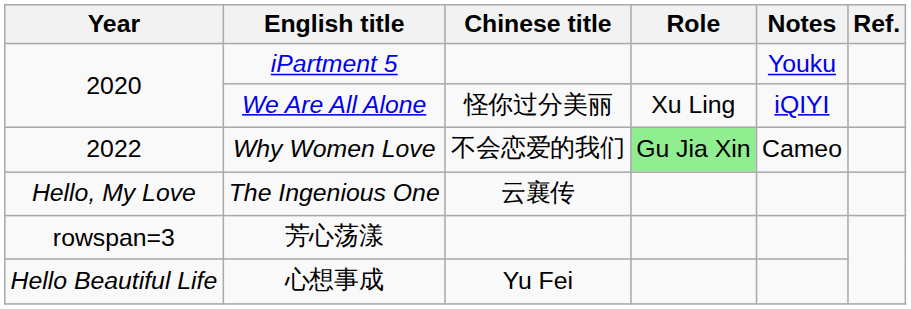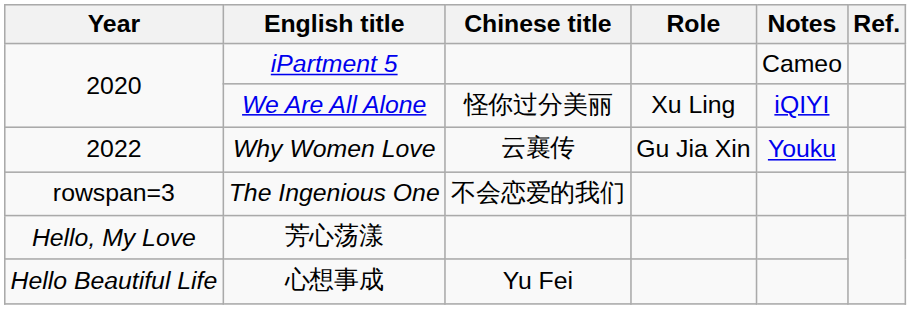iPartment 5 | Notes: Youku -> Cameo
Why Women Love | Chinese title: 不会恋爱的我们 -> 云襄传
Why Women Love | Role: lightgreen background -> no background
Why Women Love | Notes: Cameo -> Youku
The Ingenious One | Year: Hello, My Love -> rowspan=3
The Ingenious One | Chinese title: 云襄传 -> 不会恋爱的我们
芳心荡漾 | Year: rowspan=3 -> Hello, My Love
